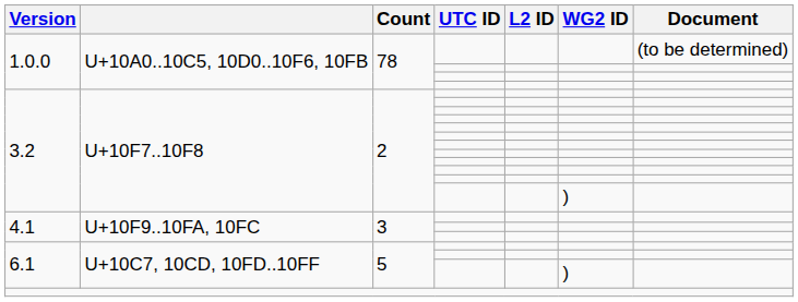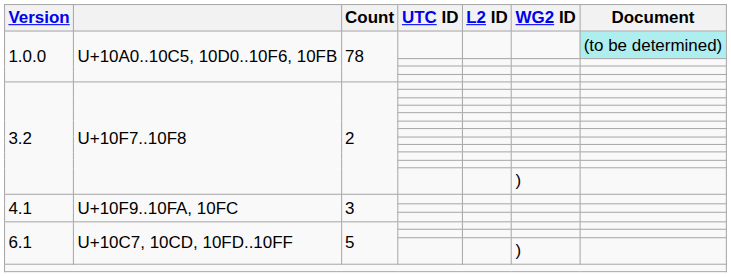row 2 | Document: no background -> paleturquoise background
